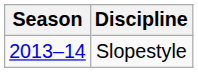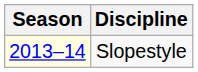Slopestyle | Season: no background -> lightyellow background
